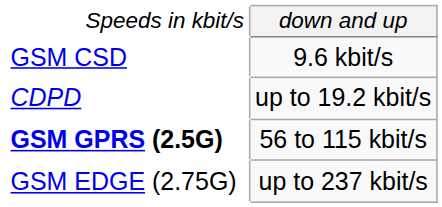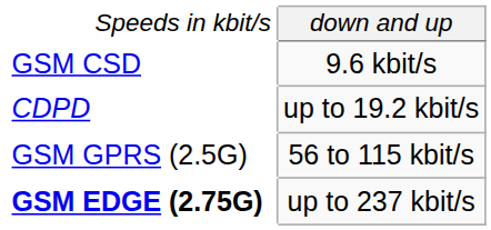GSM GPRS (2.5G) | column 1: bold -> normal
GSM EDGE (2.75G) | column 1: normal -> bold
